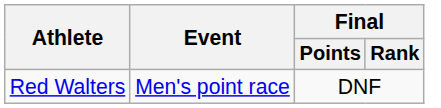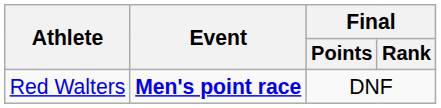Red Walters | Event: normal -> bold
